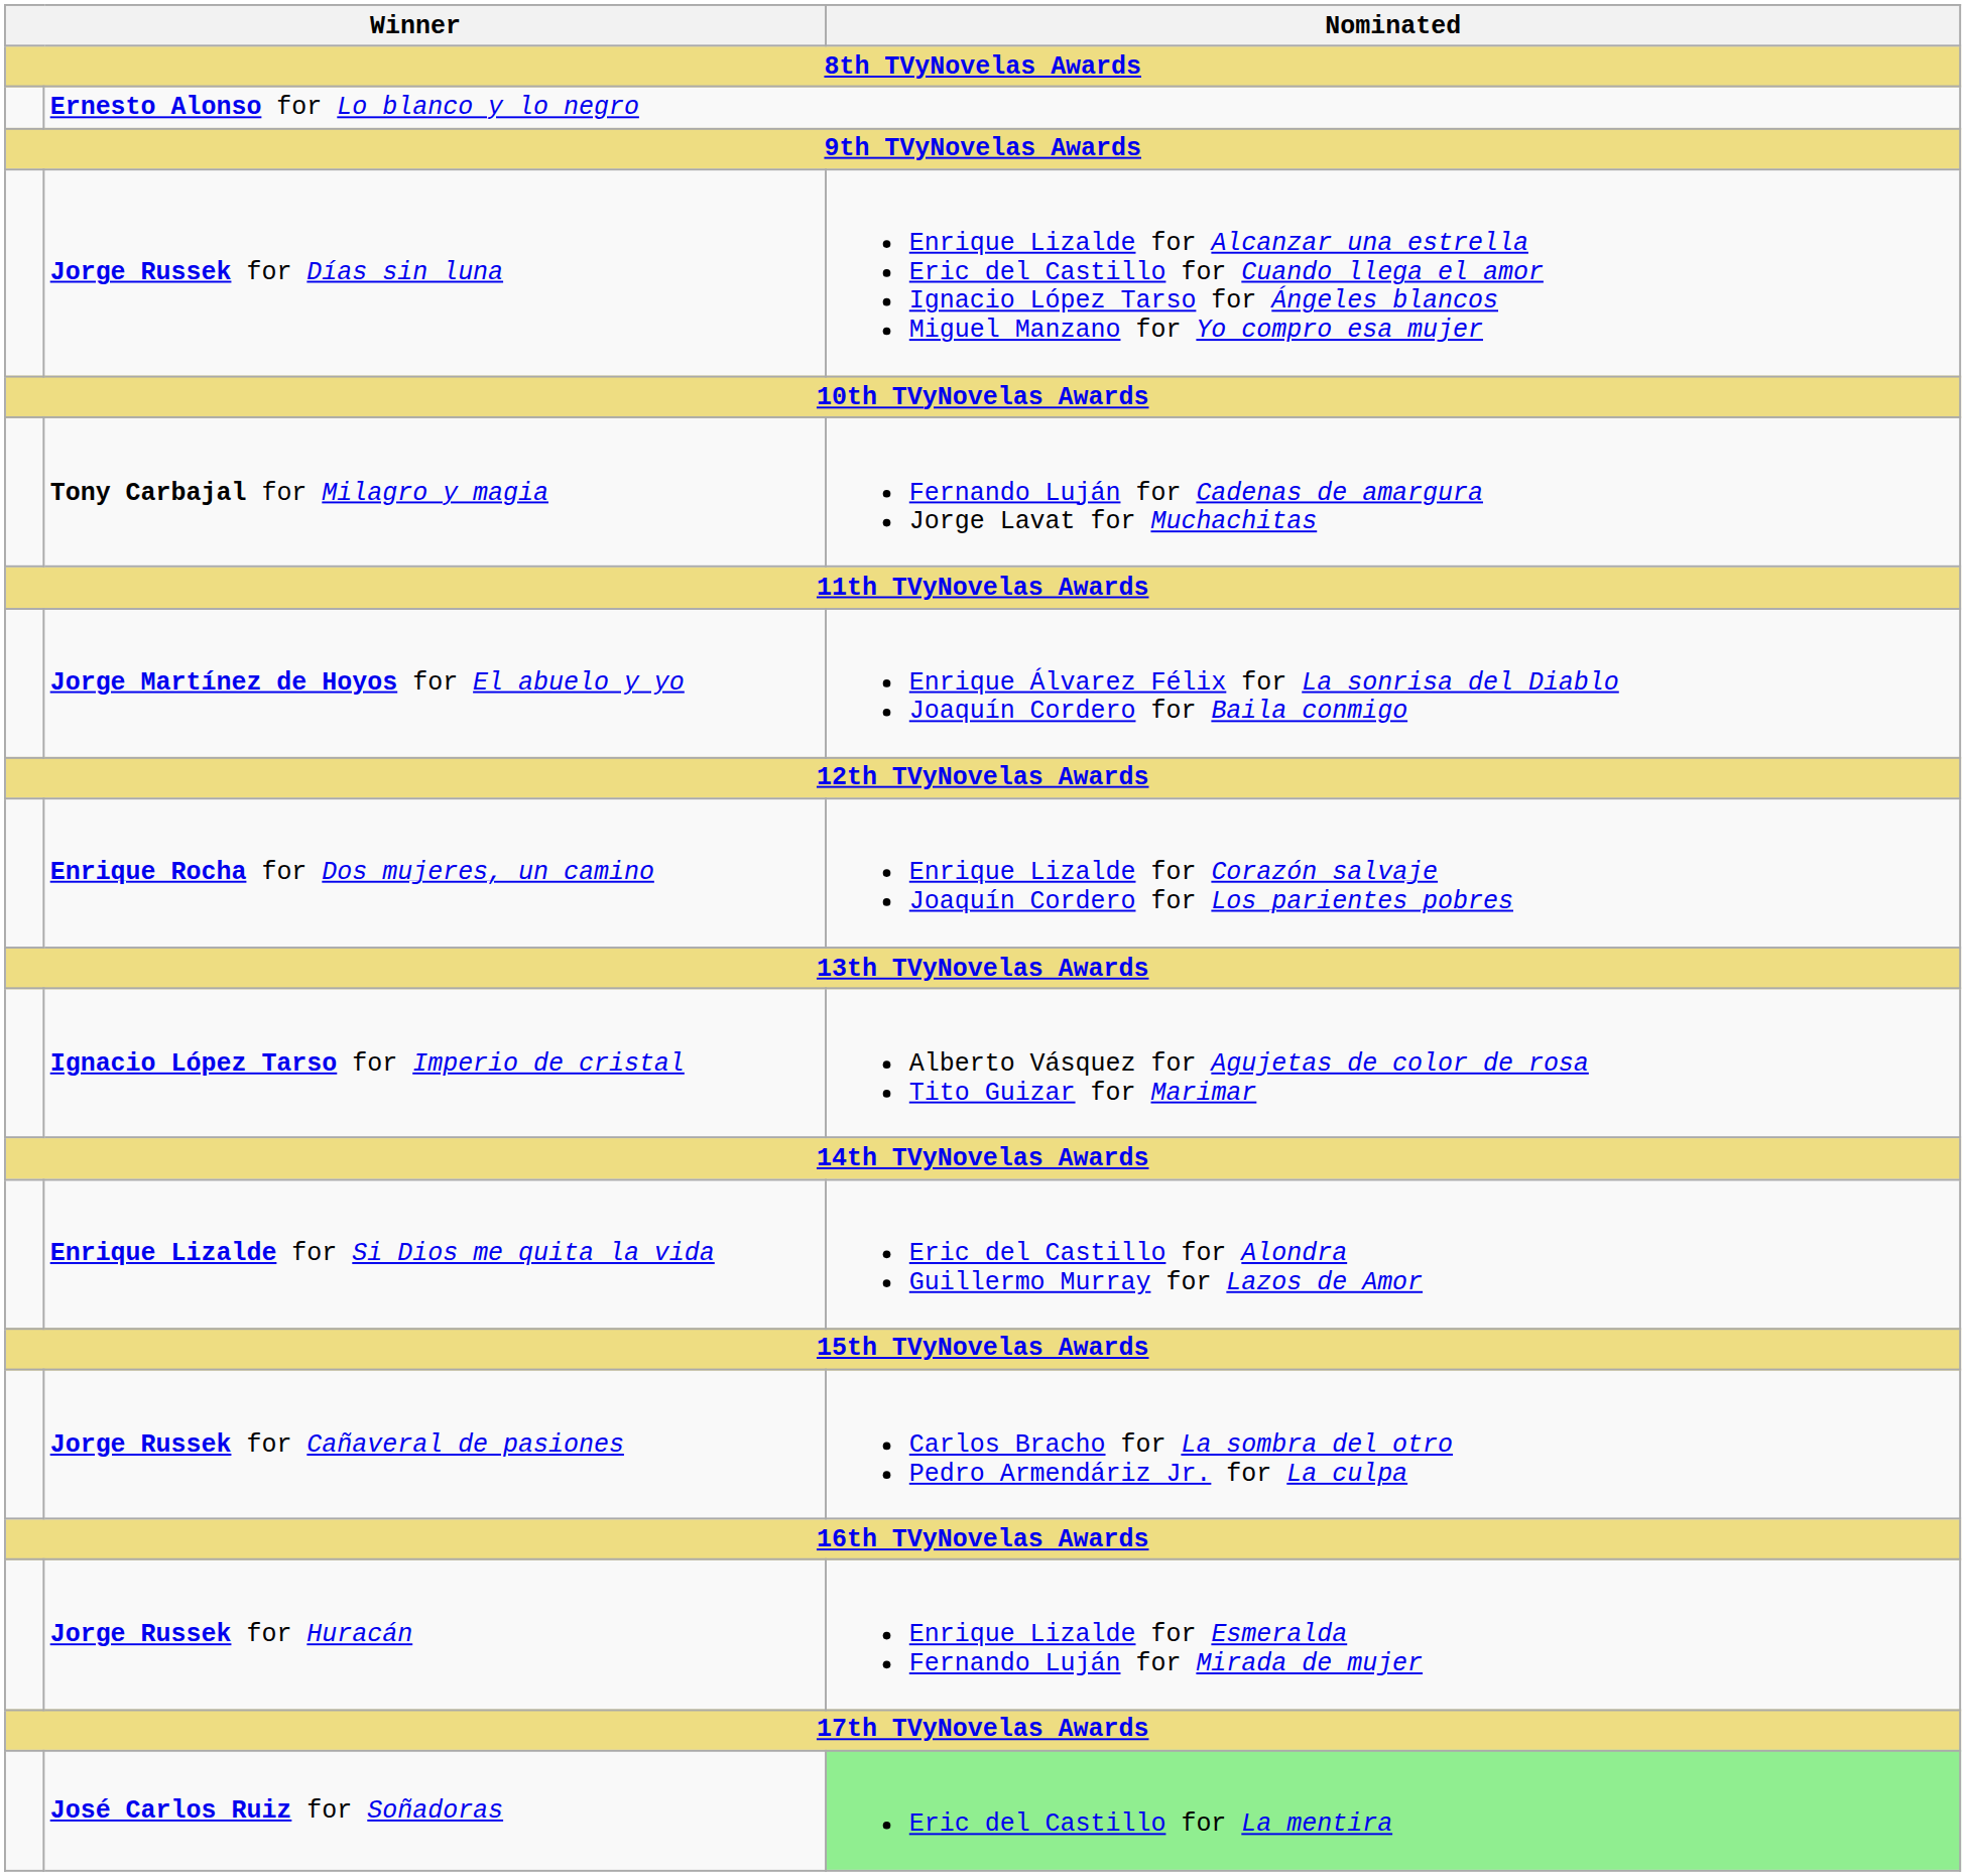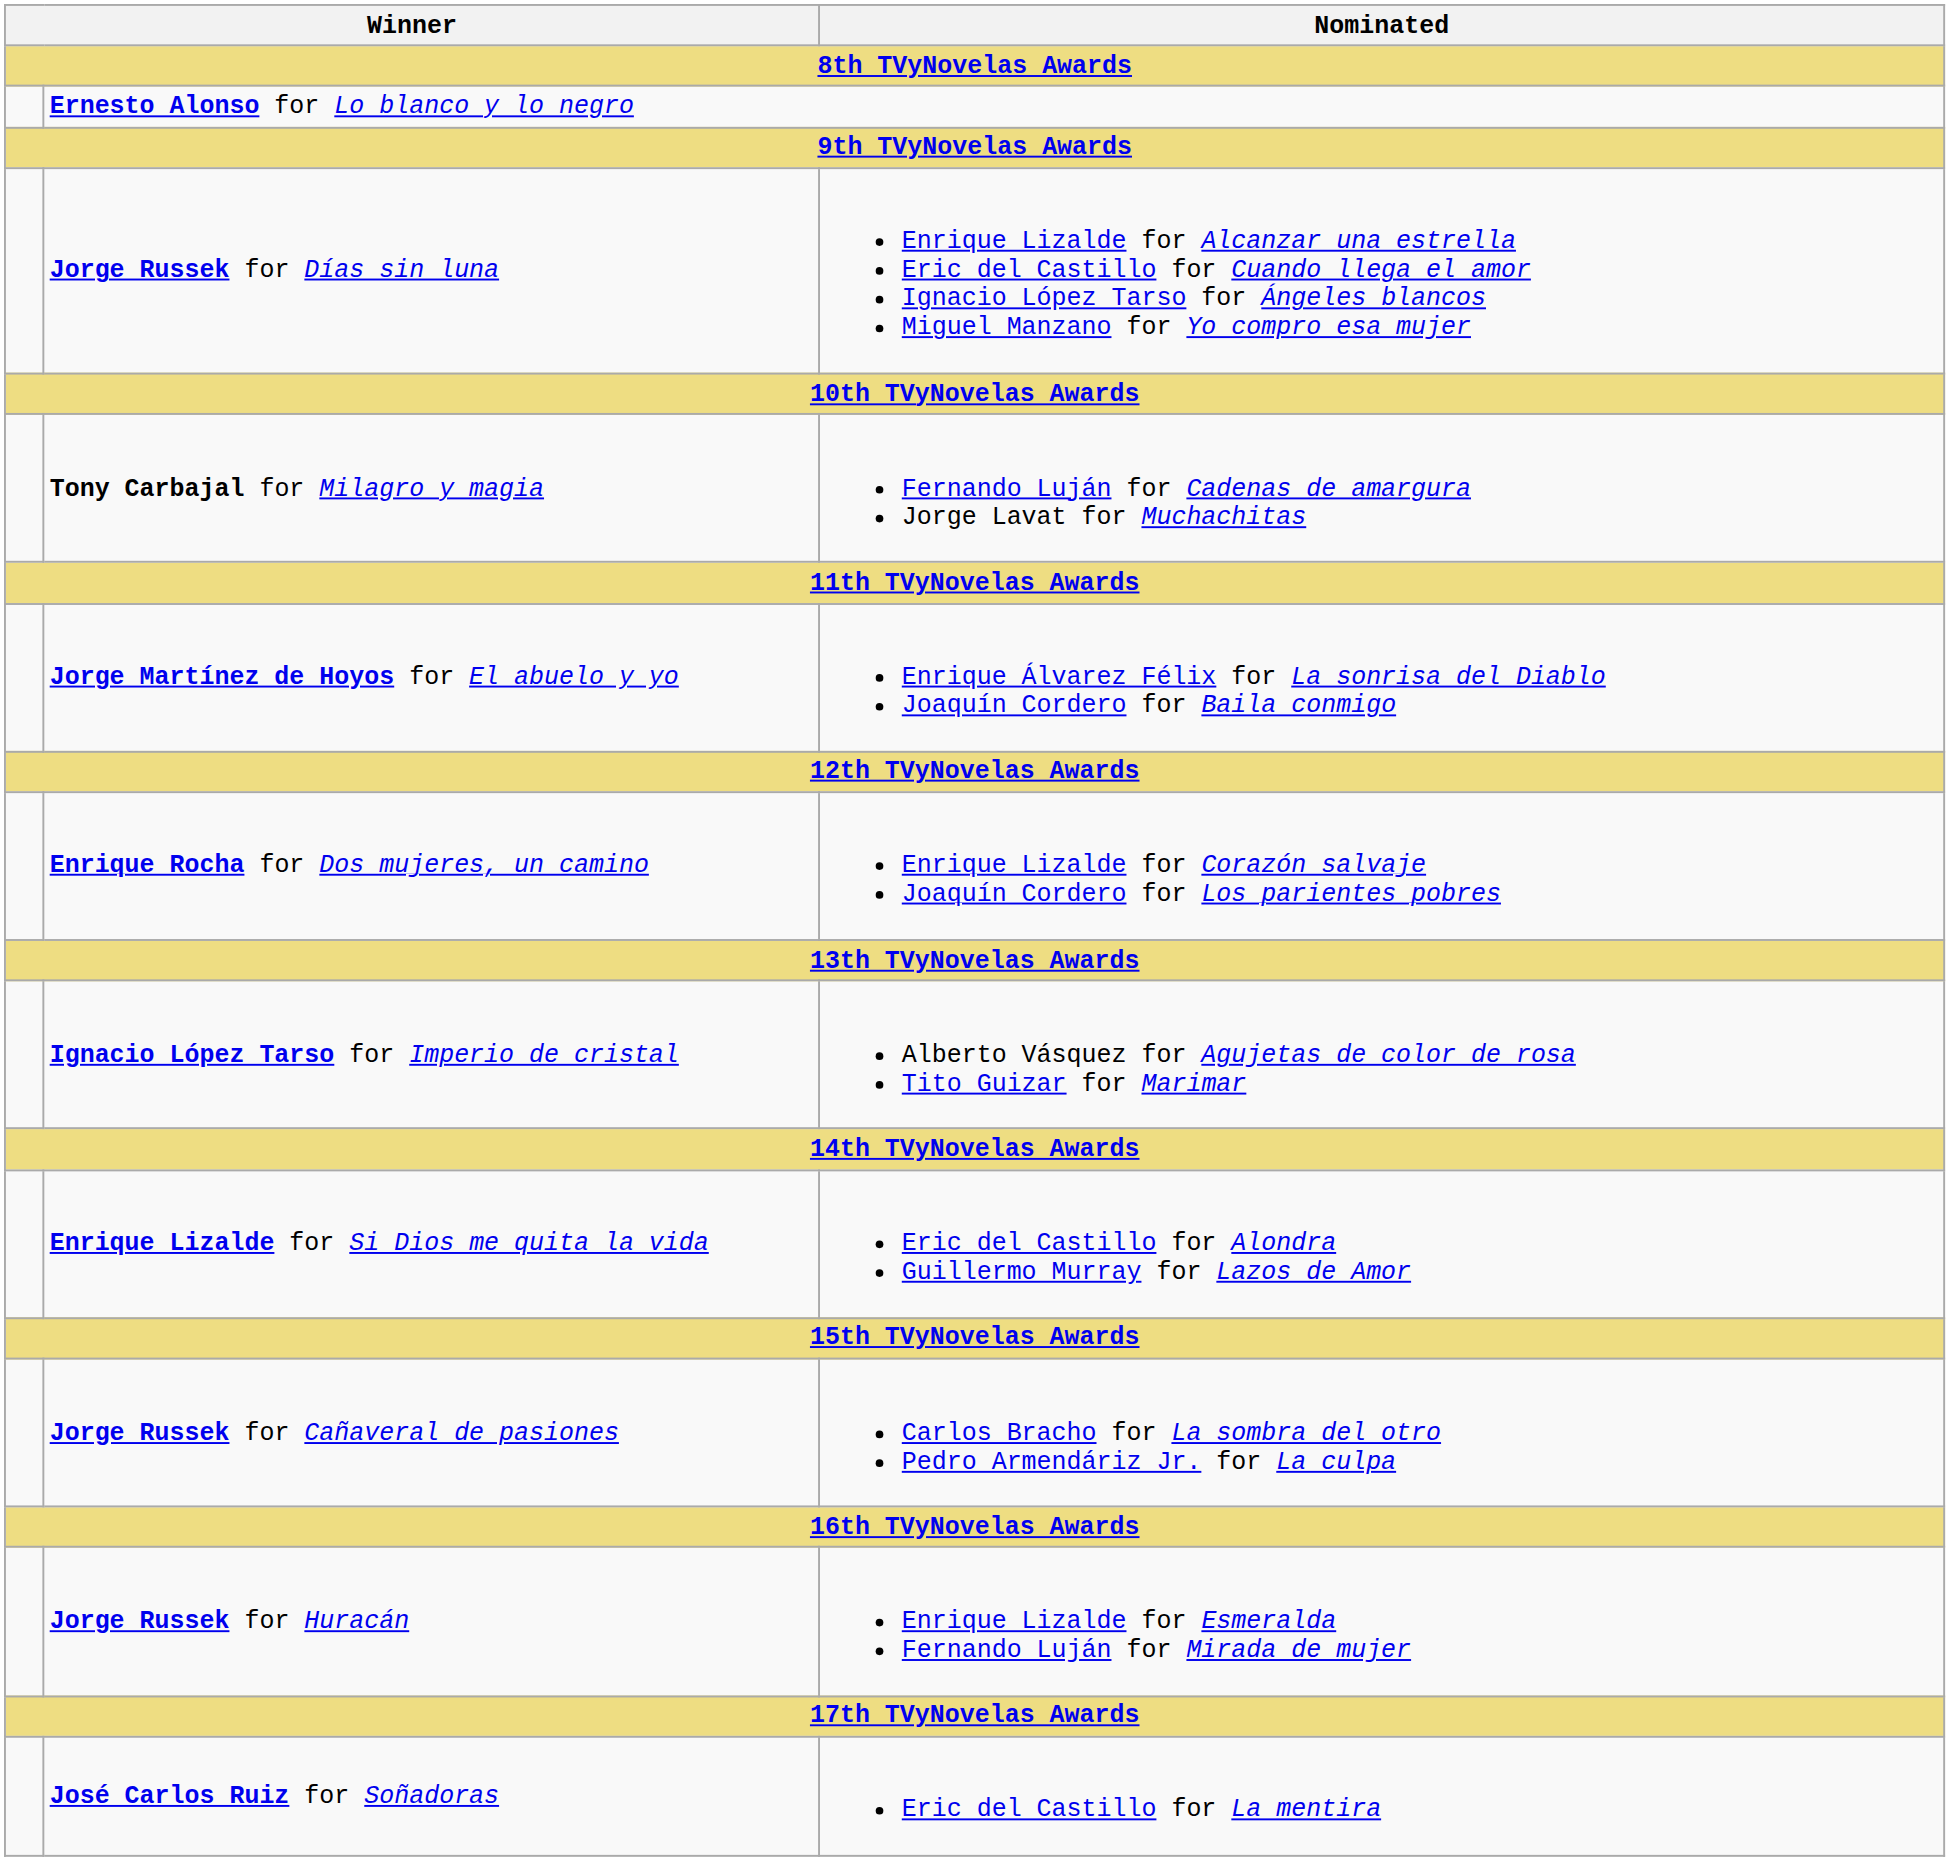José Carlos Ruiz for Soñadoras | Nominated: lightgreen background -> no background
